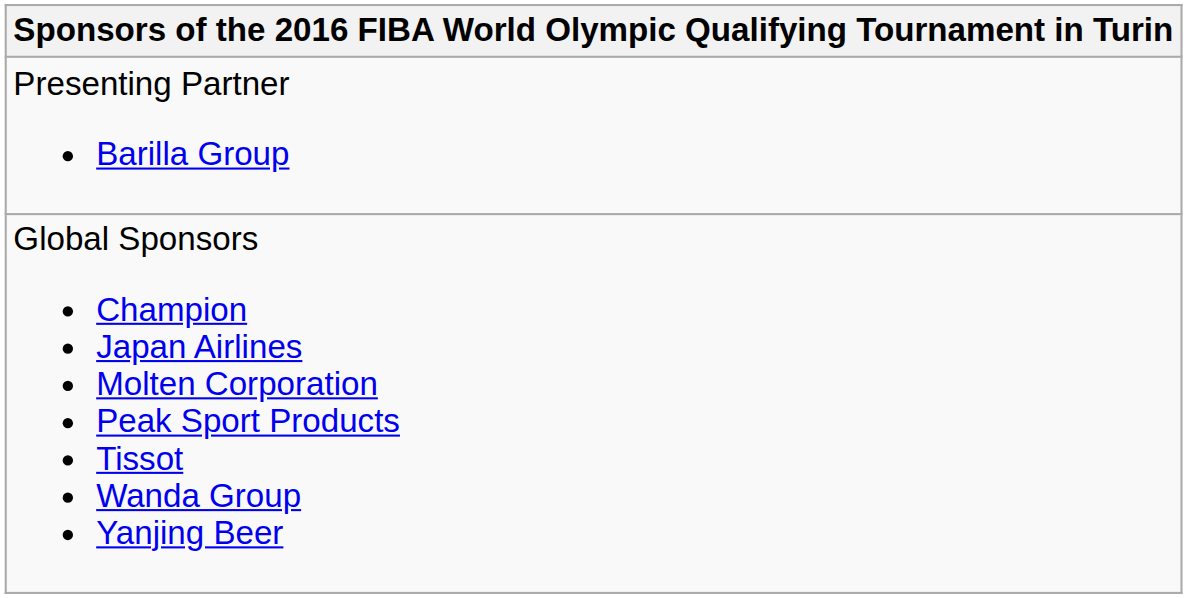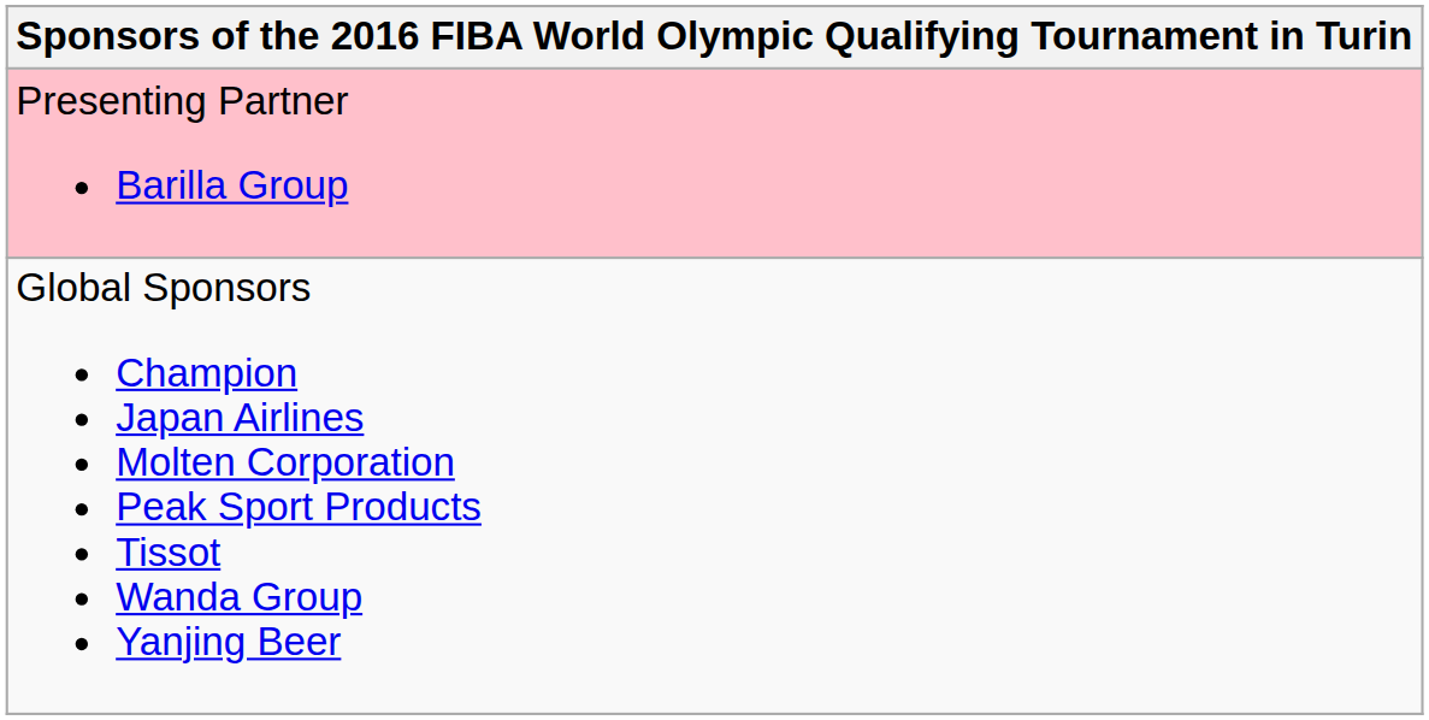row 2 | column 1: no background -> pink background
